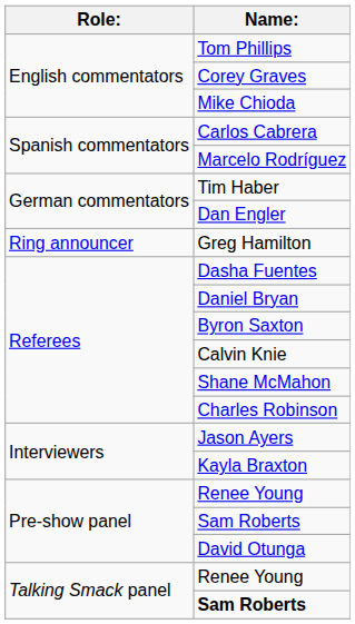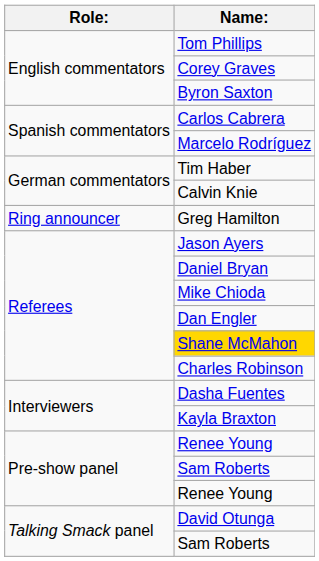row 4 | Name:: Mike Chioda -> Byron Saxton
row 8 | Name:: Dan Engler -> Calvin Knie
row 10 | Name:: Dasha Fuentes -> Jason Ayers
row 12 | Name:: Byron Saxton -> Mike Chioda
row 13 | Name:: Calvin Knie -> Dan Engler
row 14 | Name:: no background -> gold background
row 16 | Name:: Jason Ayers -> Dasha Fuentes
row 20 | Name:: David Otunga -> Renee Young
row 21 | Name:: Renee Young -> David Otunga
row 22 | Name:: bold -> normal
